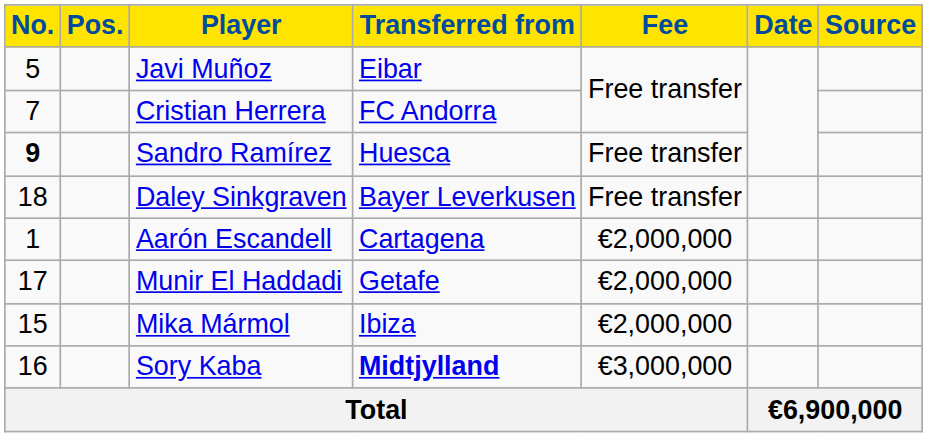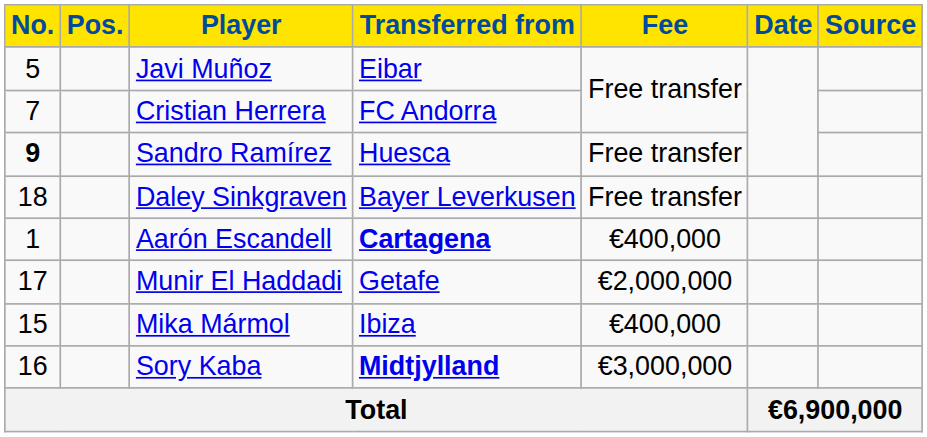Aarón Escandell | Transferred from: normal -> bold
Aarón Escandell | Fee: €2,000,000 -> €400,000
Mika Mármol | Fee: €2,000,000 -> €400,000
